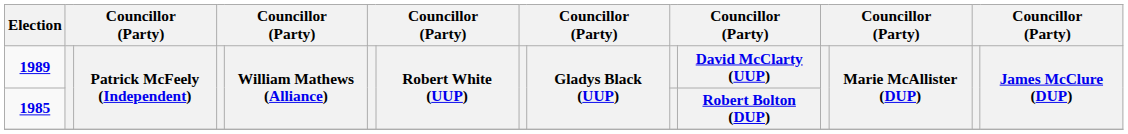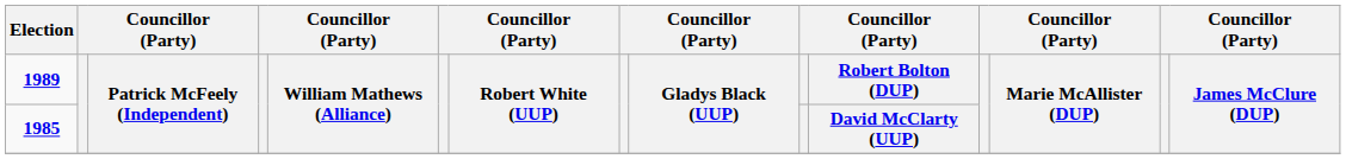1989 | column 11: David McClarty (UUP) -> Robert Bolton (DUP)
1985 | column 11: Robert Bolton (DUP) -> David McClarty (UUP)
